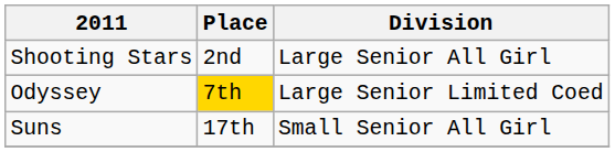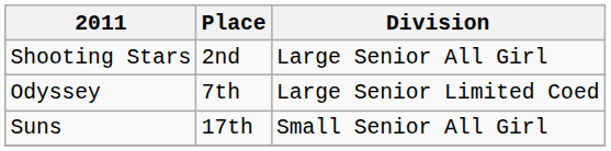Odyssey | Place: gold background -> no background
